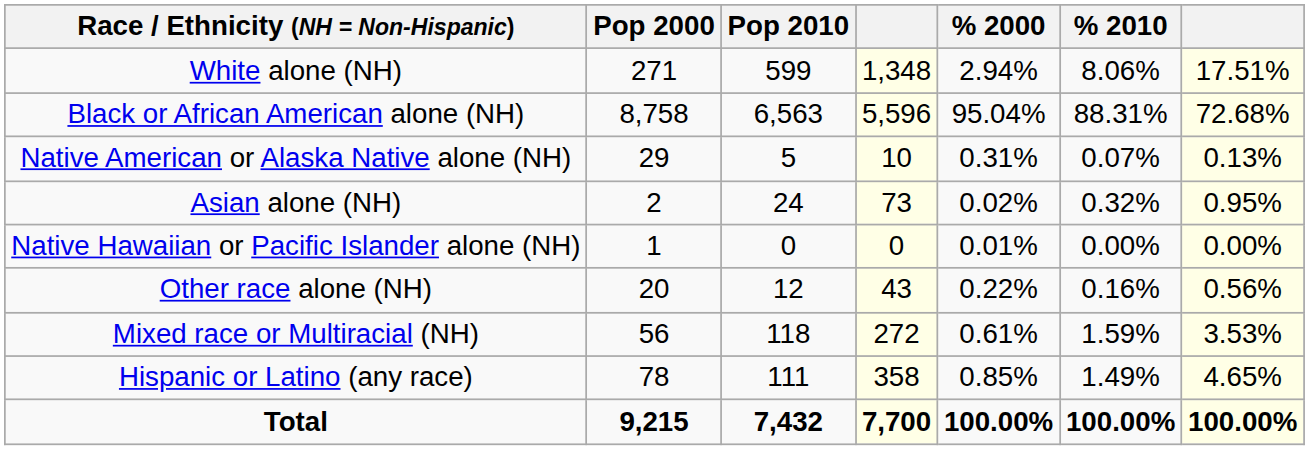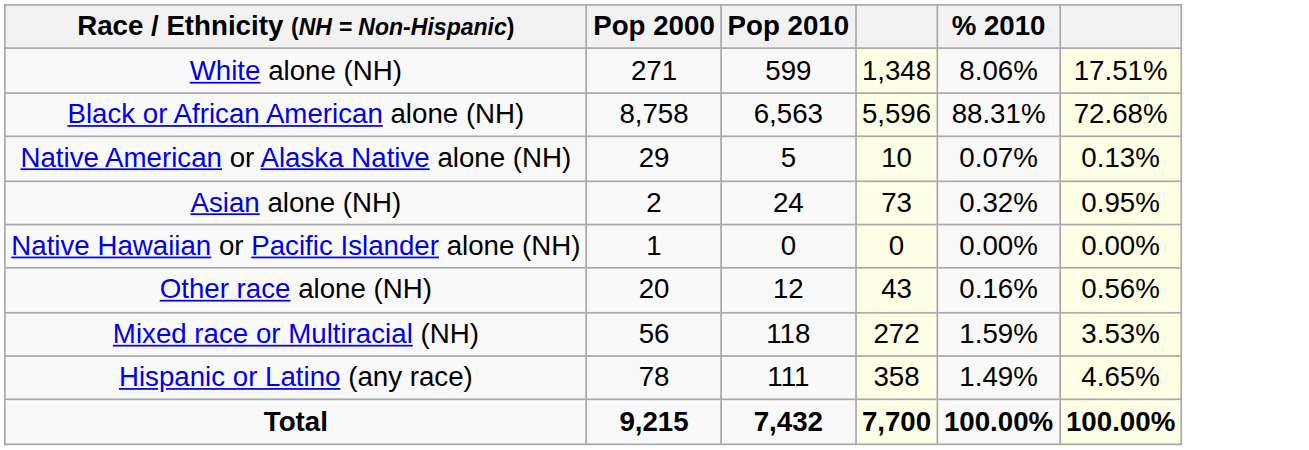- column: % 2000 | 2.94% | 95.04% | 0.31% | 0.02% | 0.01% | 0.22% | 0.61% | 0.85% | 100.00%
